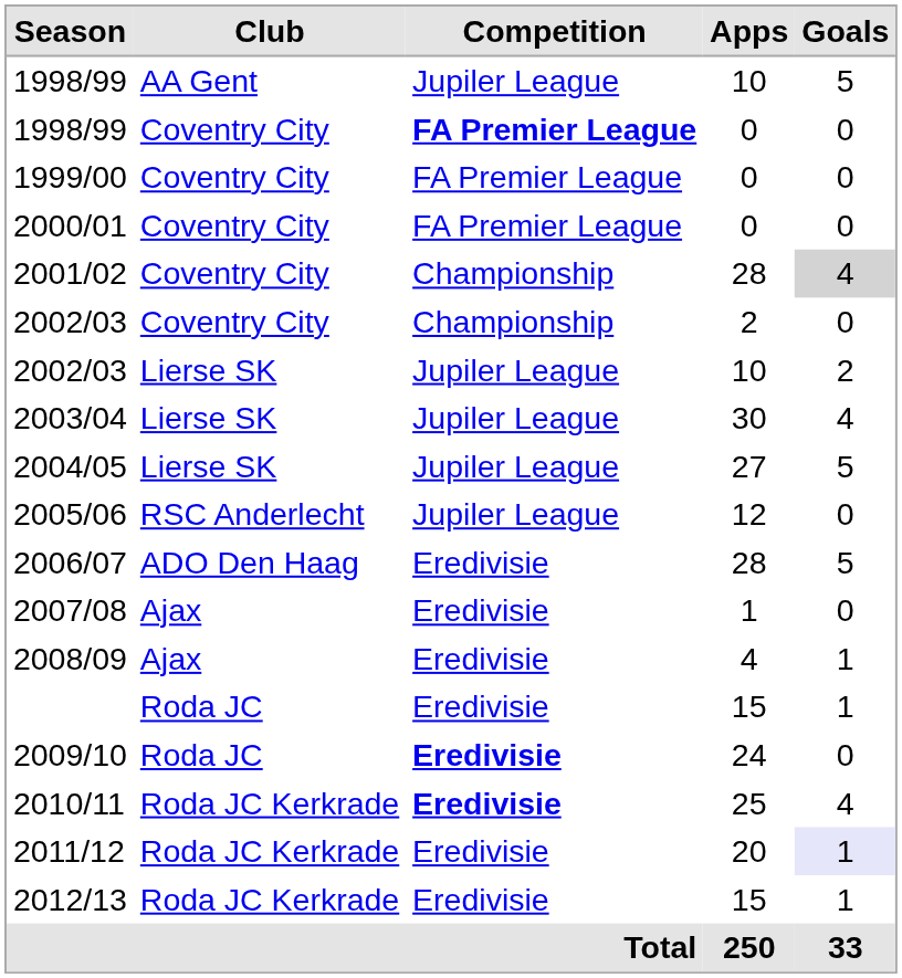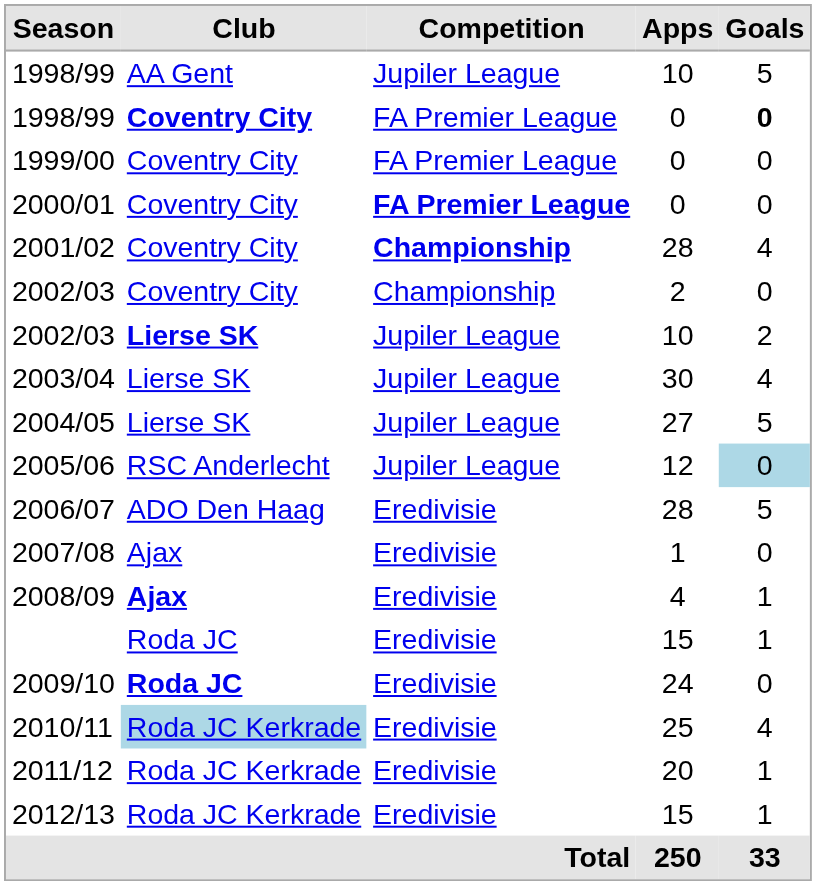1998/99 / 0 | Club: normal -> bold
1998/99 / 0 | Competition: bold -> normal
1998/99 / 0 | Goals: normal -> bold
2000/01 | Competition: normal -> bold
2001/02 | Competition: normal -> bold
2001/02 | Goals: lightgrey background -> no background
2002/03 / 10 | Club: normal -> bold
2005/06 | Goals: no background -> lightblue background
2008/09 | Club: normal -> bold
2009/10 | Club: normal -> bold
2009/10 | Competition: bold -> normal
2010/11 | Club: no background -> lightblue background
2010/11 | Competition: bold -> normal
2011/12 | Goals: lavender background -> no background
